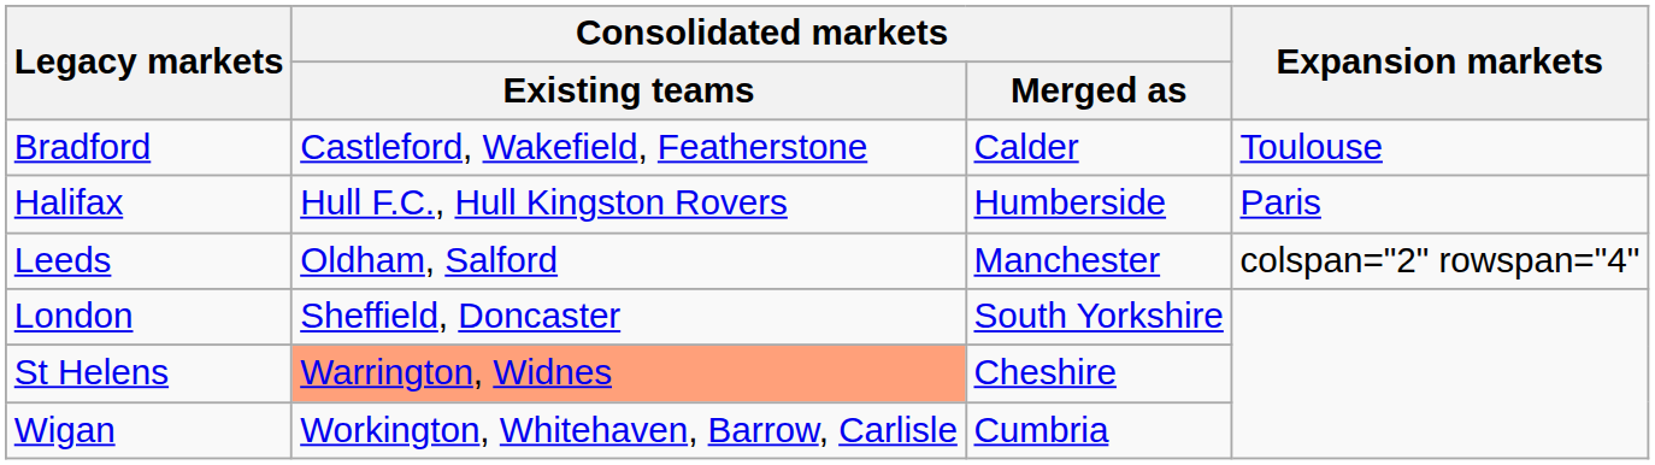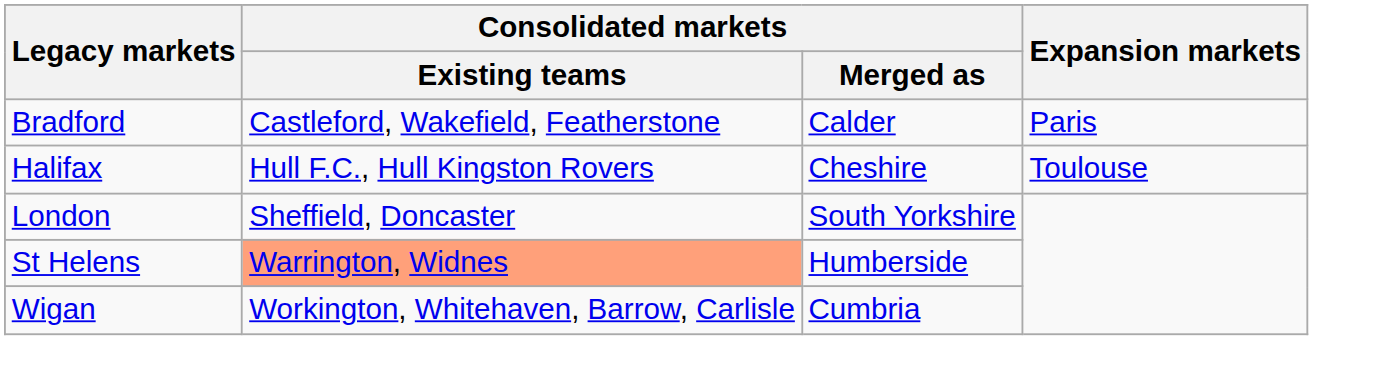Bradford | Expansion markets: Toulouse -> Paris
Halifax | Consolidated markets / Merged as: Humberside -> Cheshire
Halifax | Expansion markets: Paris -> Toulouse
- row: Leeds | Oldham, Salford | Manchester | colspan="2" rowspan="4"
St Helens | Consolidated markets / Merged as: Cheshire -> Humberside
